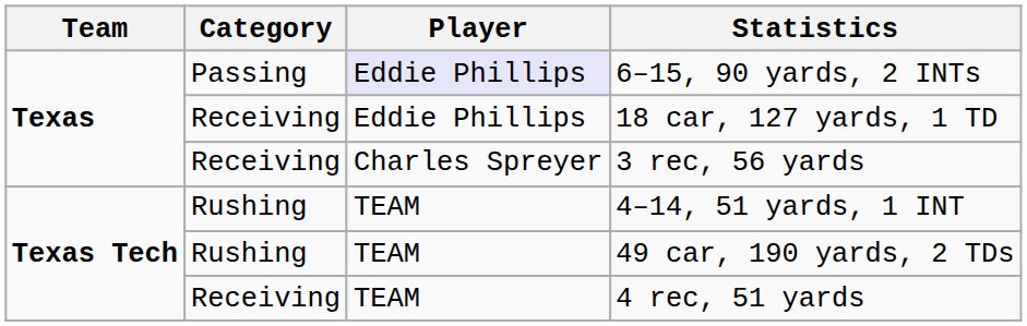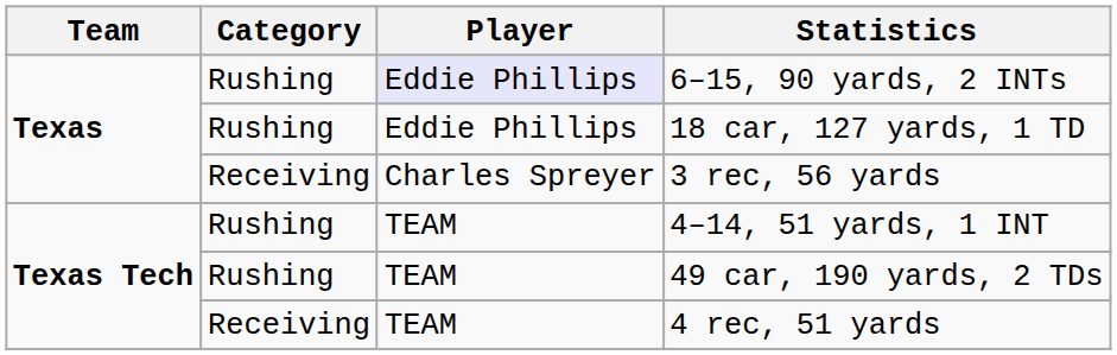6–15, 90 yards, 2 INTs | Category: Passing -> Rushing
18 car, 127 yards, 1 TD | Category: Receiving -> Rushing
